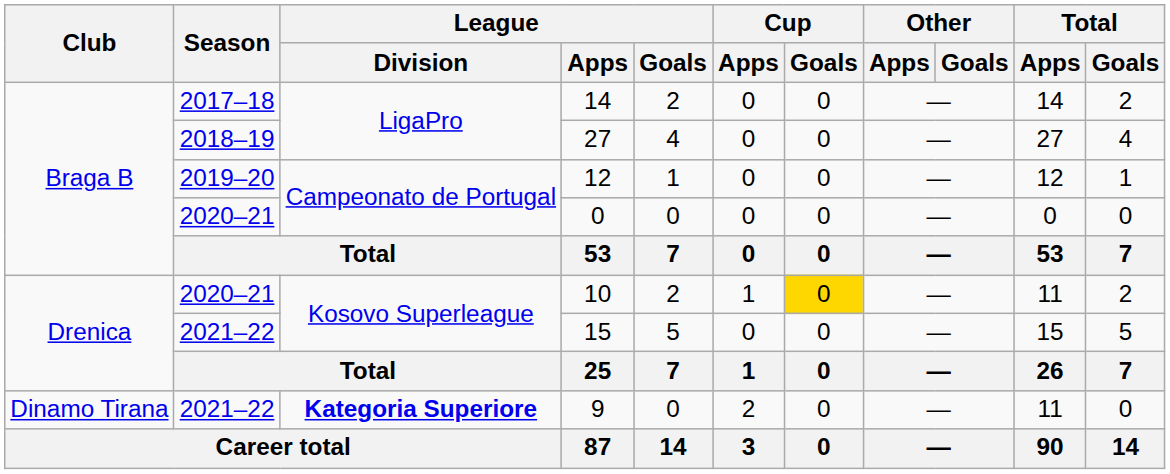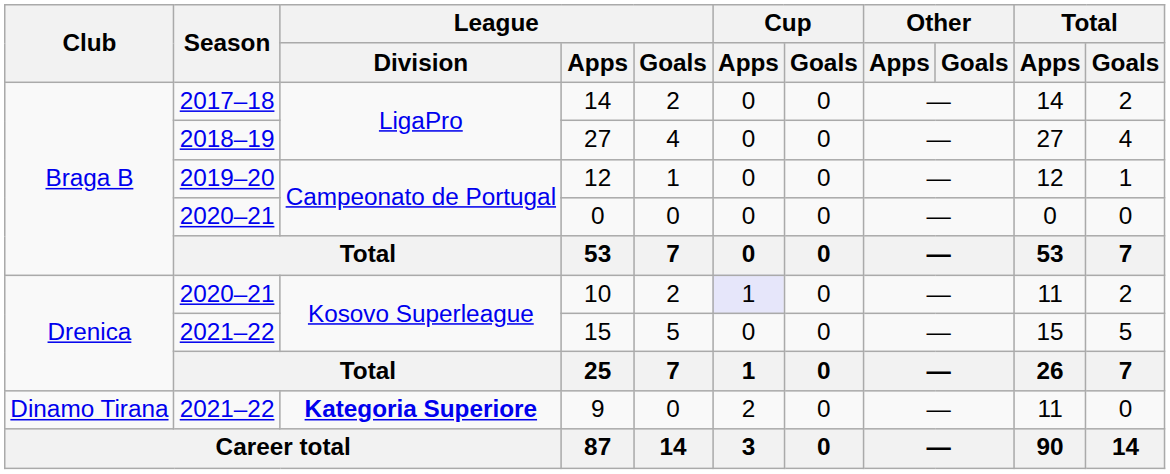10 | Cup / Apps: no background -> lavender background
10 | Cup / Goals: gold background -> no background
